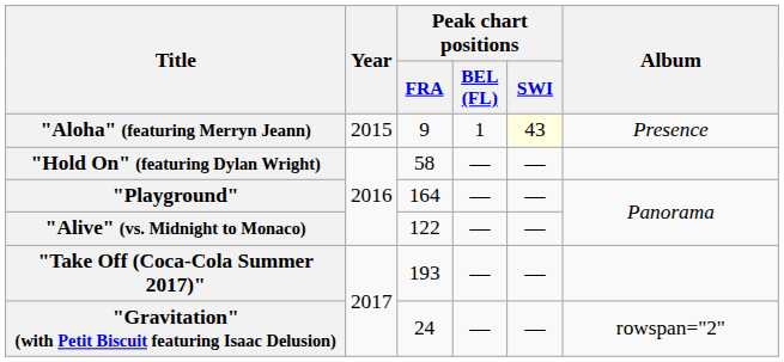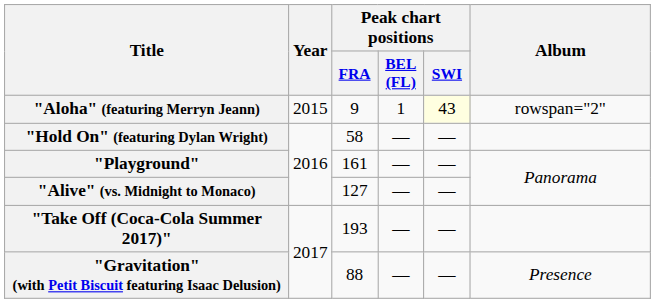"Aloha" (featuring Merryn Jeann) | Album: Presence -> rowspan="2"
"Playground" | Peak chart positions / FRA: 164 -> 161
"Alive" (vs. Midnight to Monaco) | Peak chart positions / FRA: 122 -> 127
"Gravitation" (with Petit Biscuit featuring Isaac Delusion) | Peak chart positions / FRA: 24 -> 88
"Gravitation" (with Petit Biscuit featuring Isaac Delusion) | Album: rowspan="2" -> Presence
